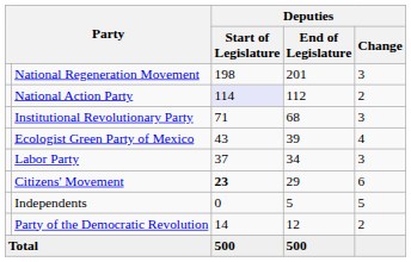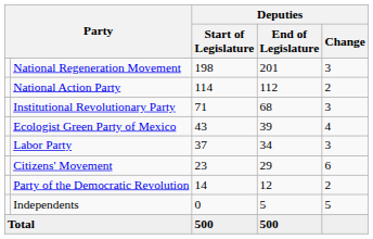National Action Party | Deputies / Start of Legislature: lavender background -> no background
Citizens' Movement | Deputies / Start of Legislature: bold -> normal
rows swapped: Party of the Democratic Revolution <-> Independents
